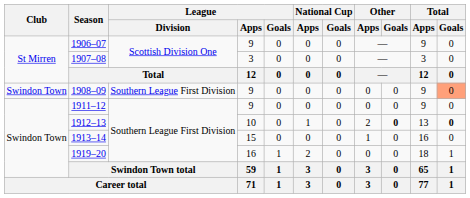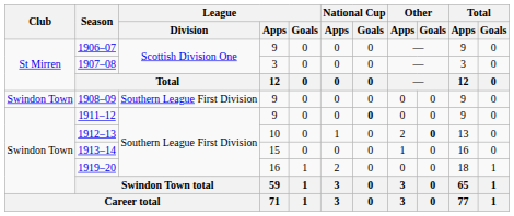1908–09 | Total / Goals: lightsalmon background -> no background
1911–12 | National Cup / Goals: normal -> bold
1912–13 | Total / Goals: bold -> normal
